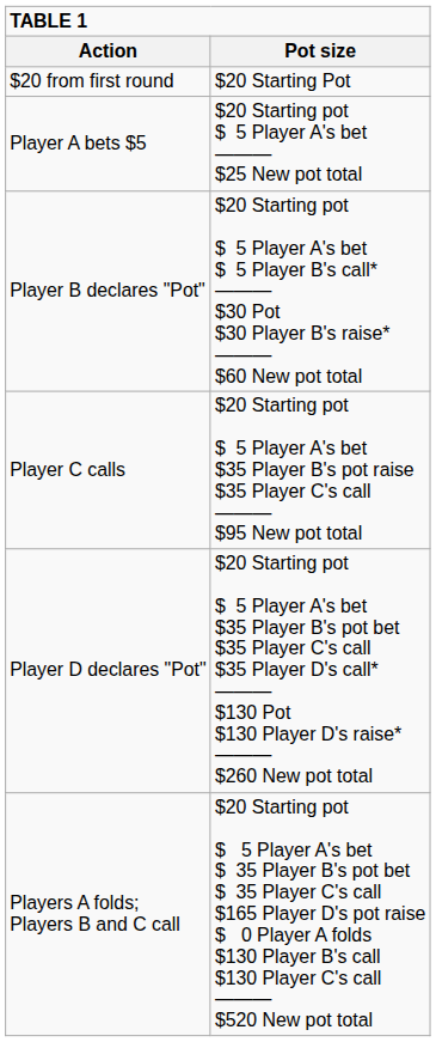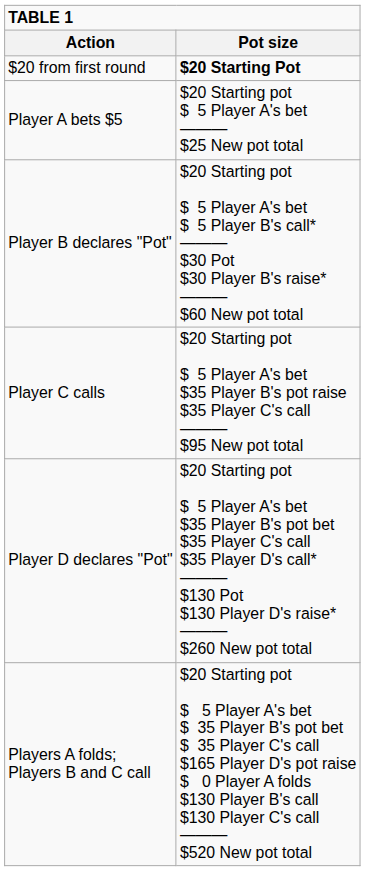$20 from first round | Pot size: normal -> bold
